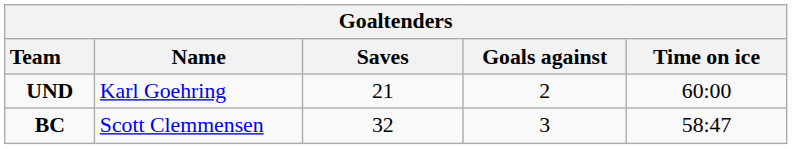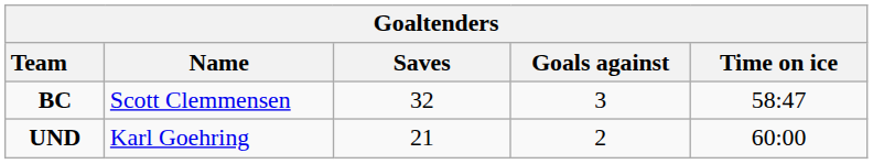rows swapped: BC <-> UND
